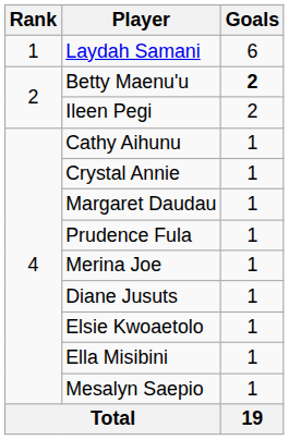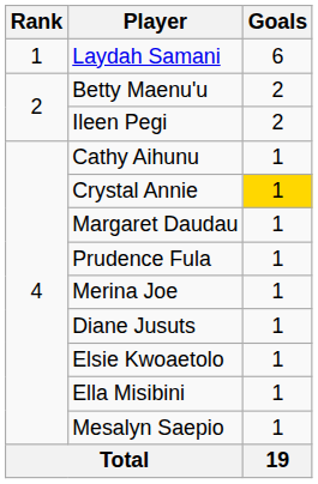Betty Maenu'u | Goals: bold -> normal
Crystal Annie | Goals: no background -> gold background
